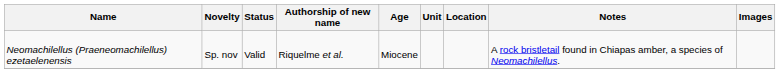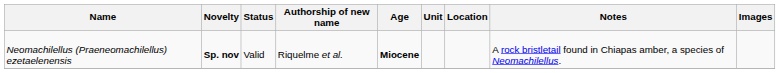Neomachilellus (Praeneomachilellus) ezetaelenensis | Novelty: normal -> bold
Neomachilellus (Praeneomachilellus) ezetaelenensis | Age: normal -> bold
